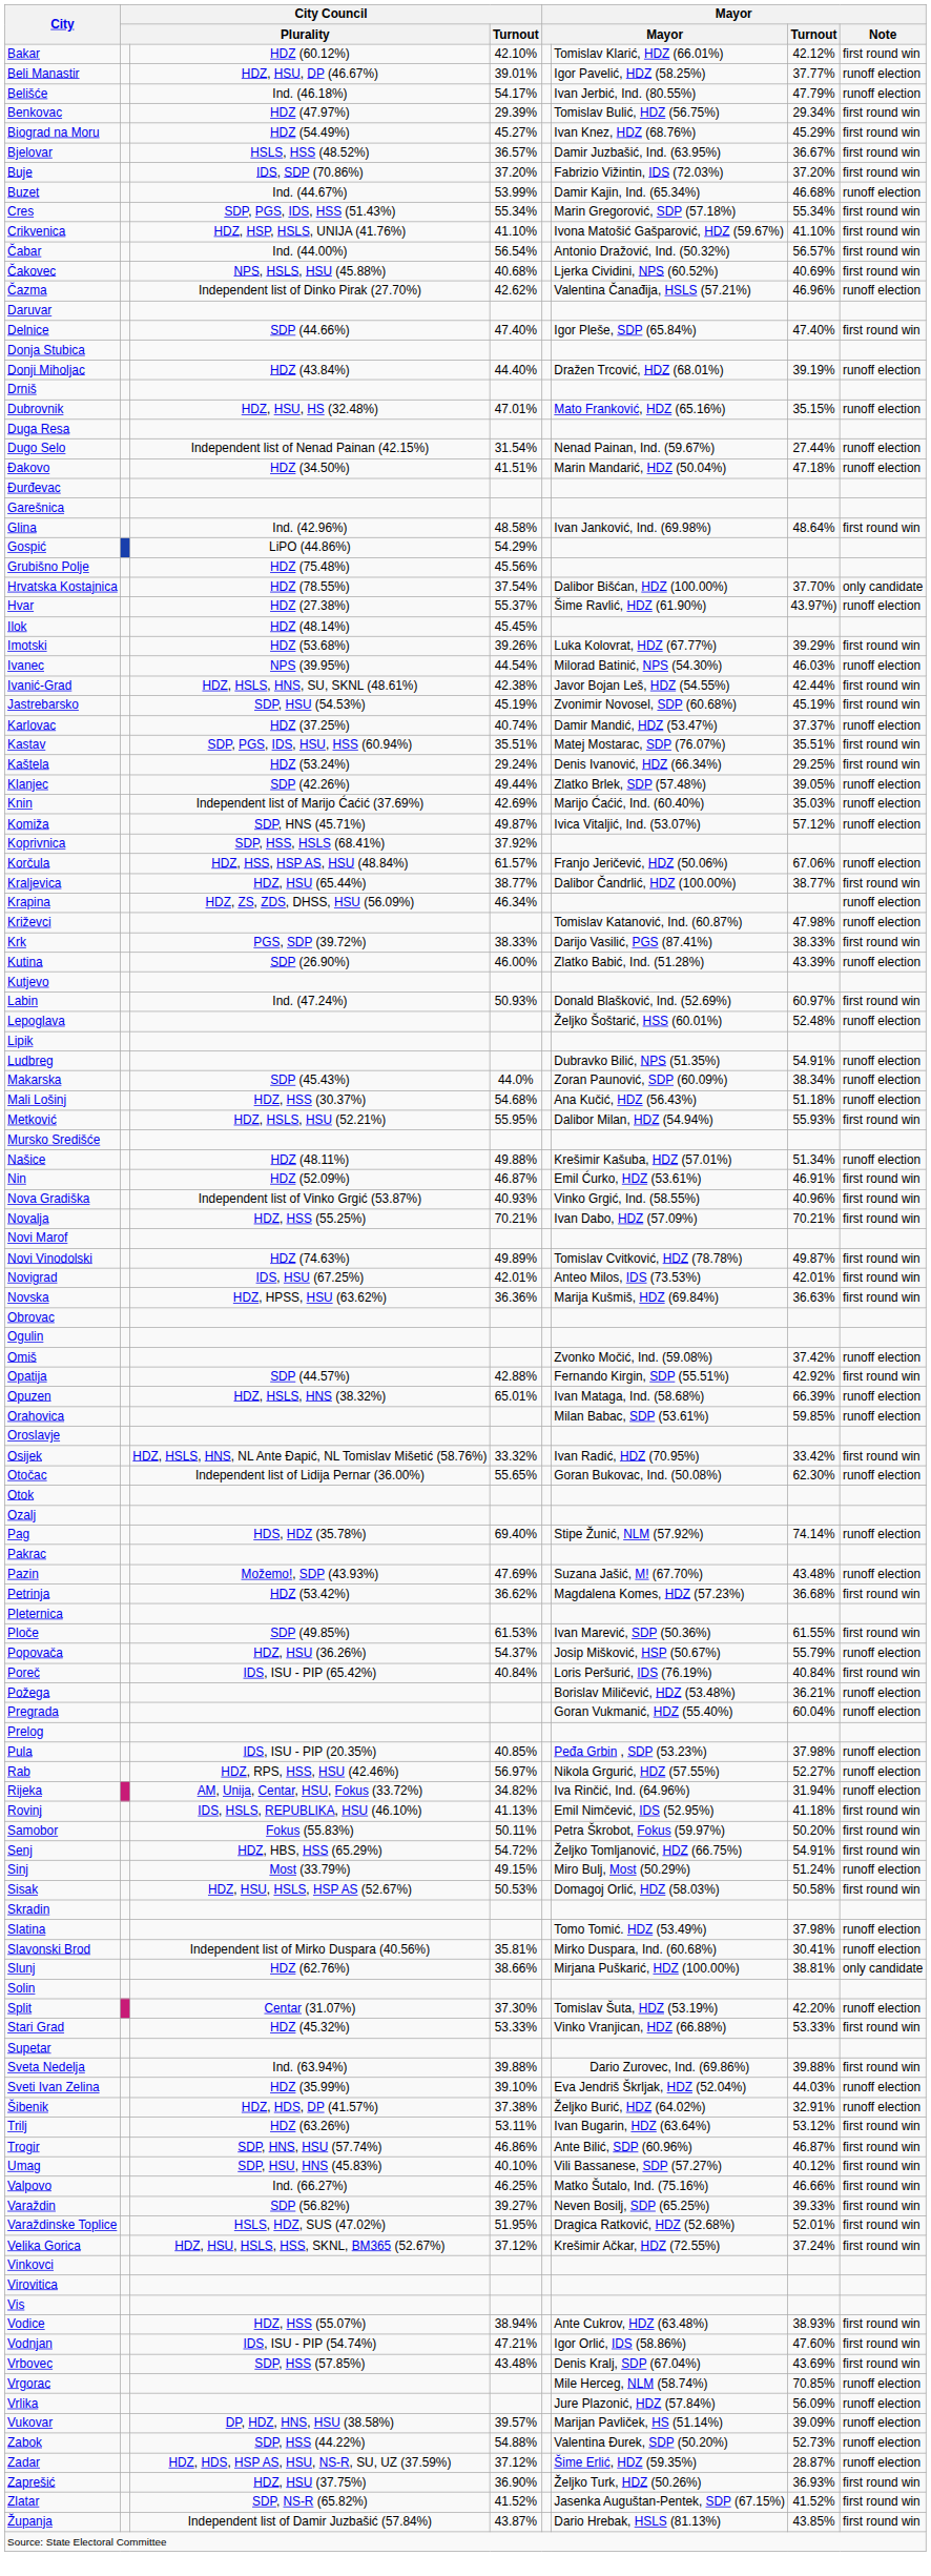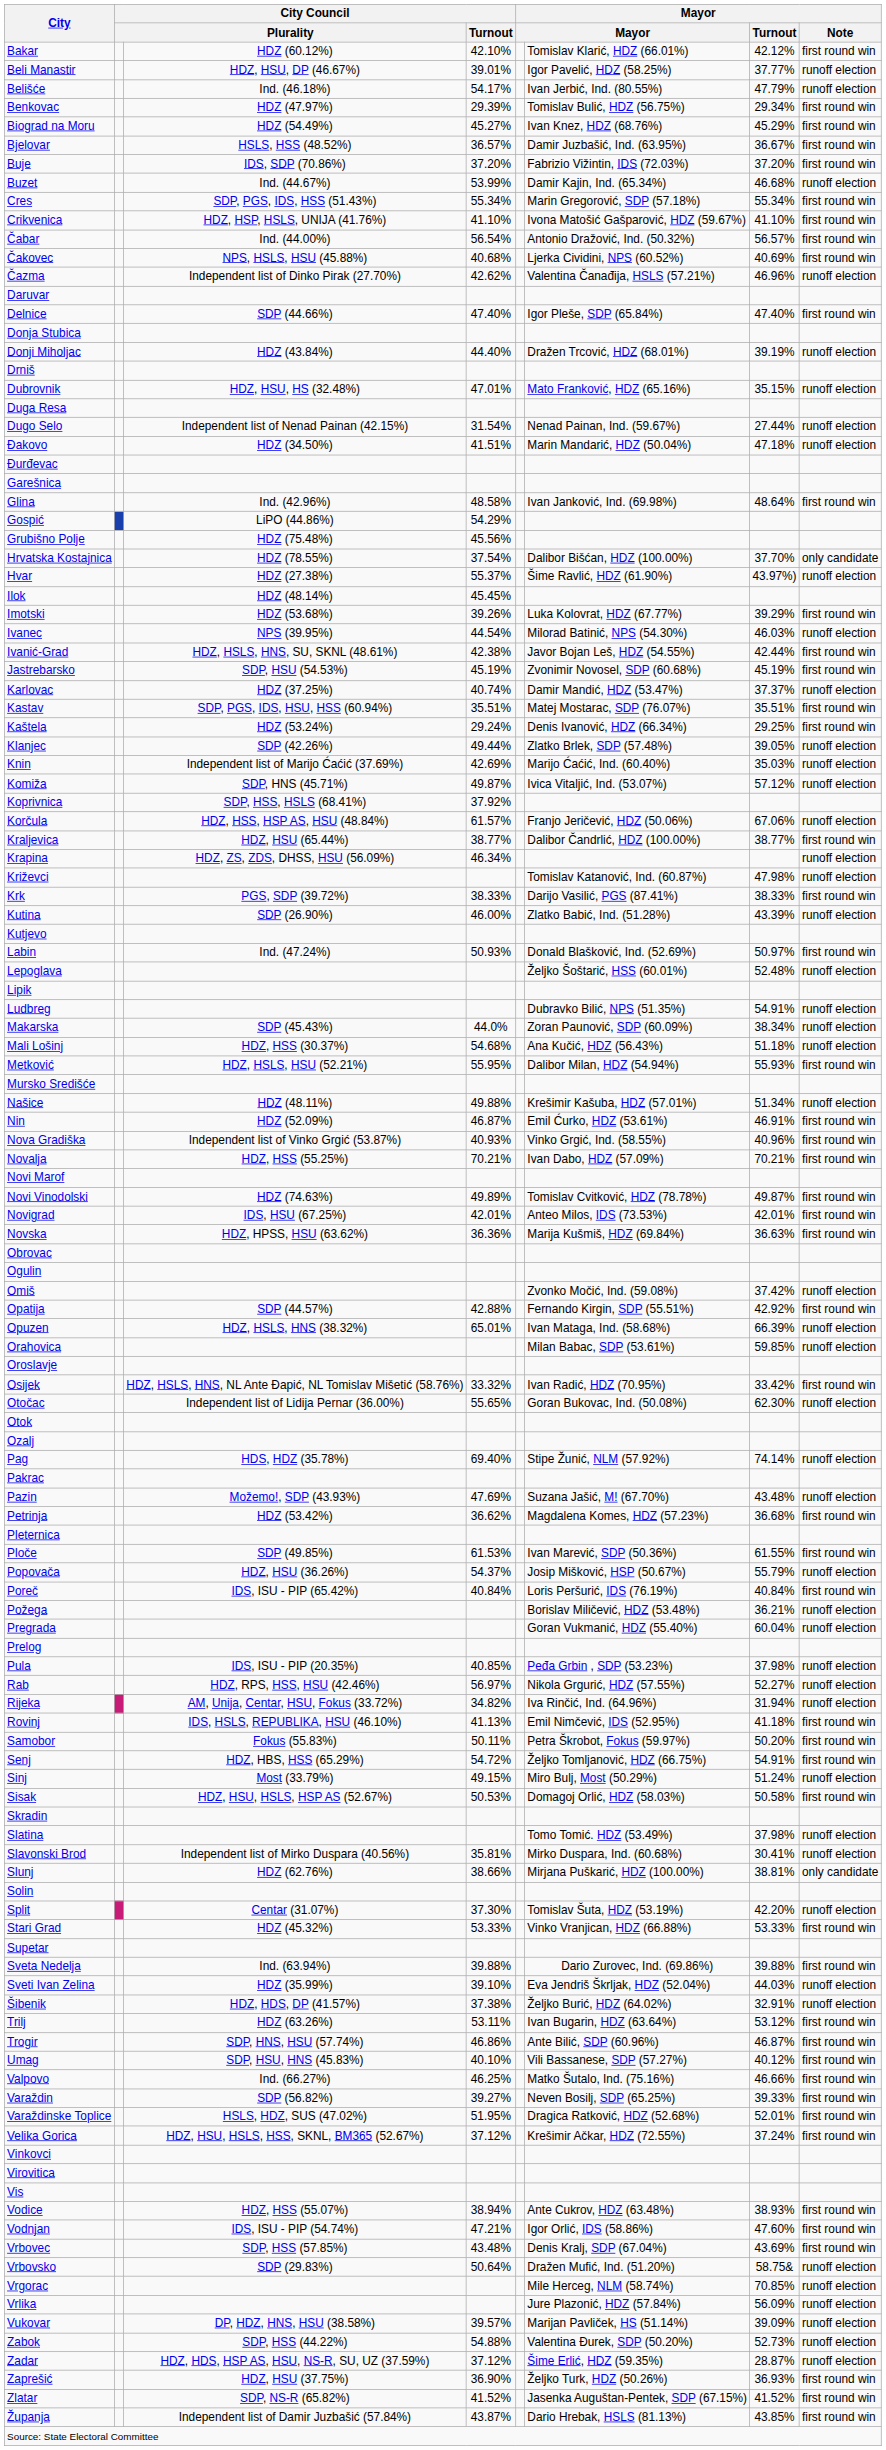Labin | Mayor / Turnout: 60.97% -> 50.97%
+ row: Vrbovsko | SDP (29.83%) | 50.64% | Dražen Mufić, Ind. (51.20%) | 58.75& | runoff election
